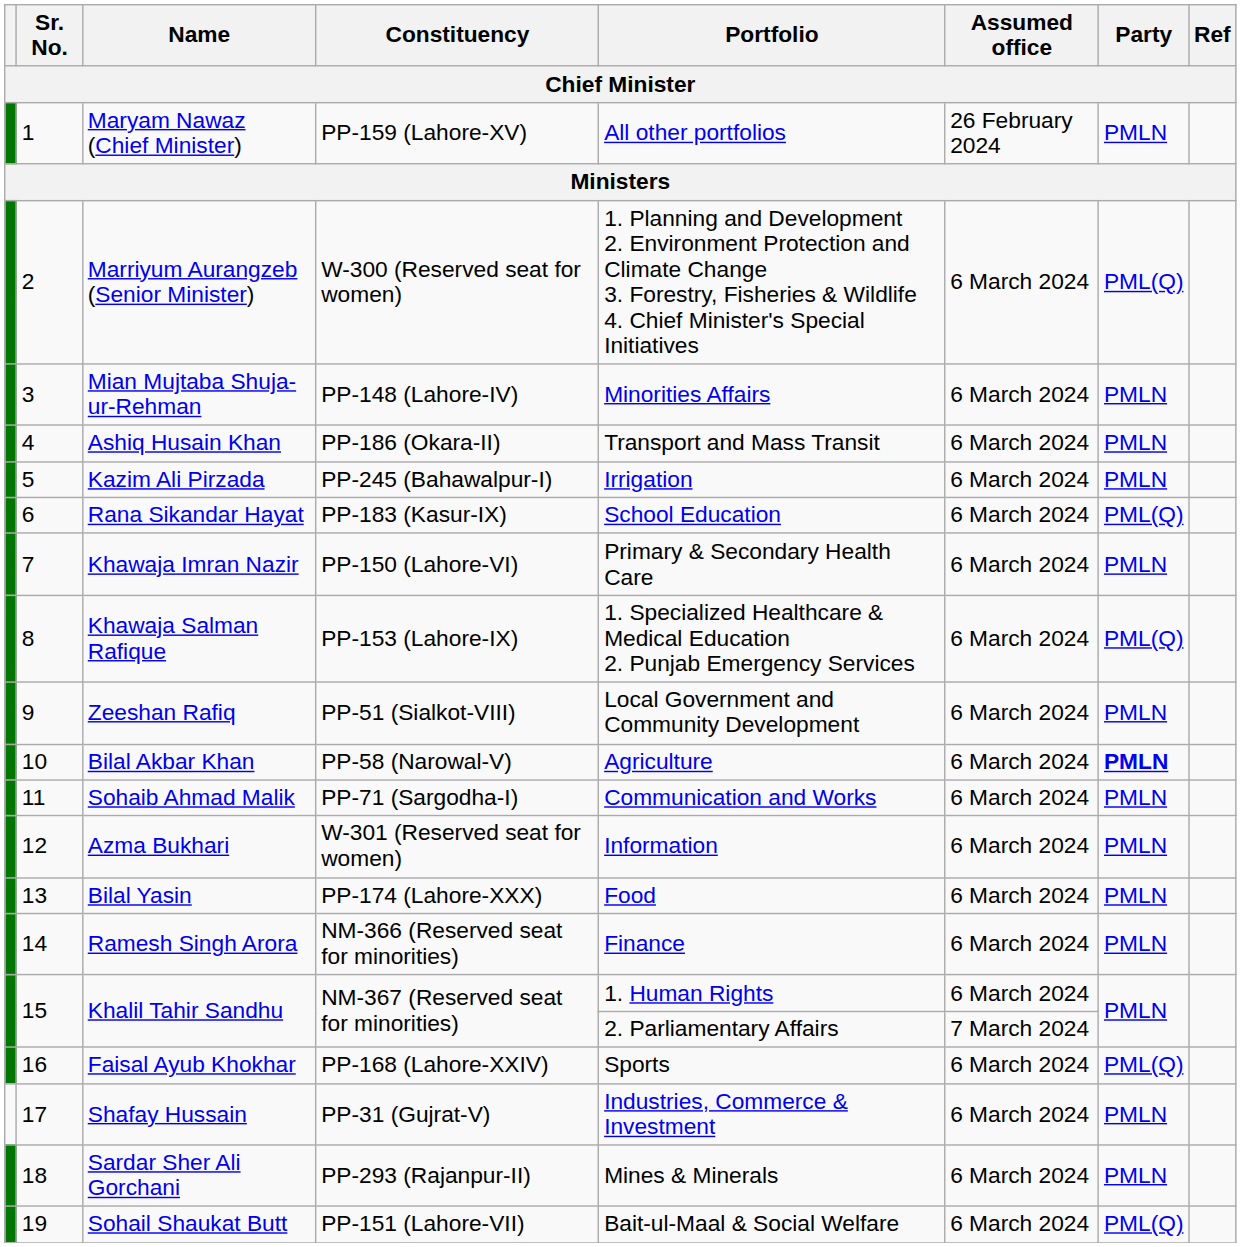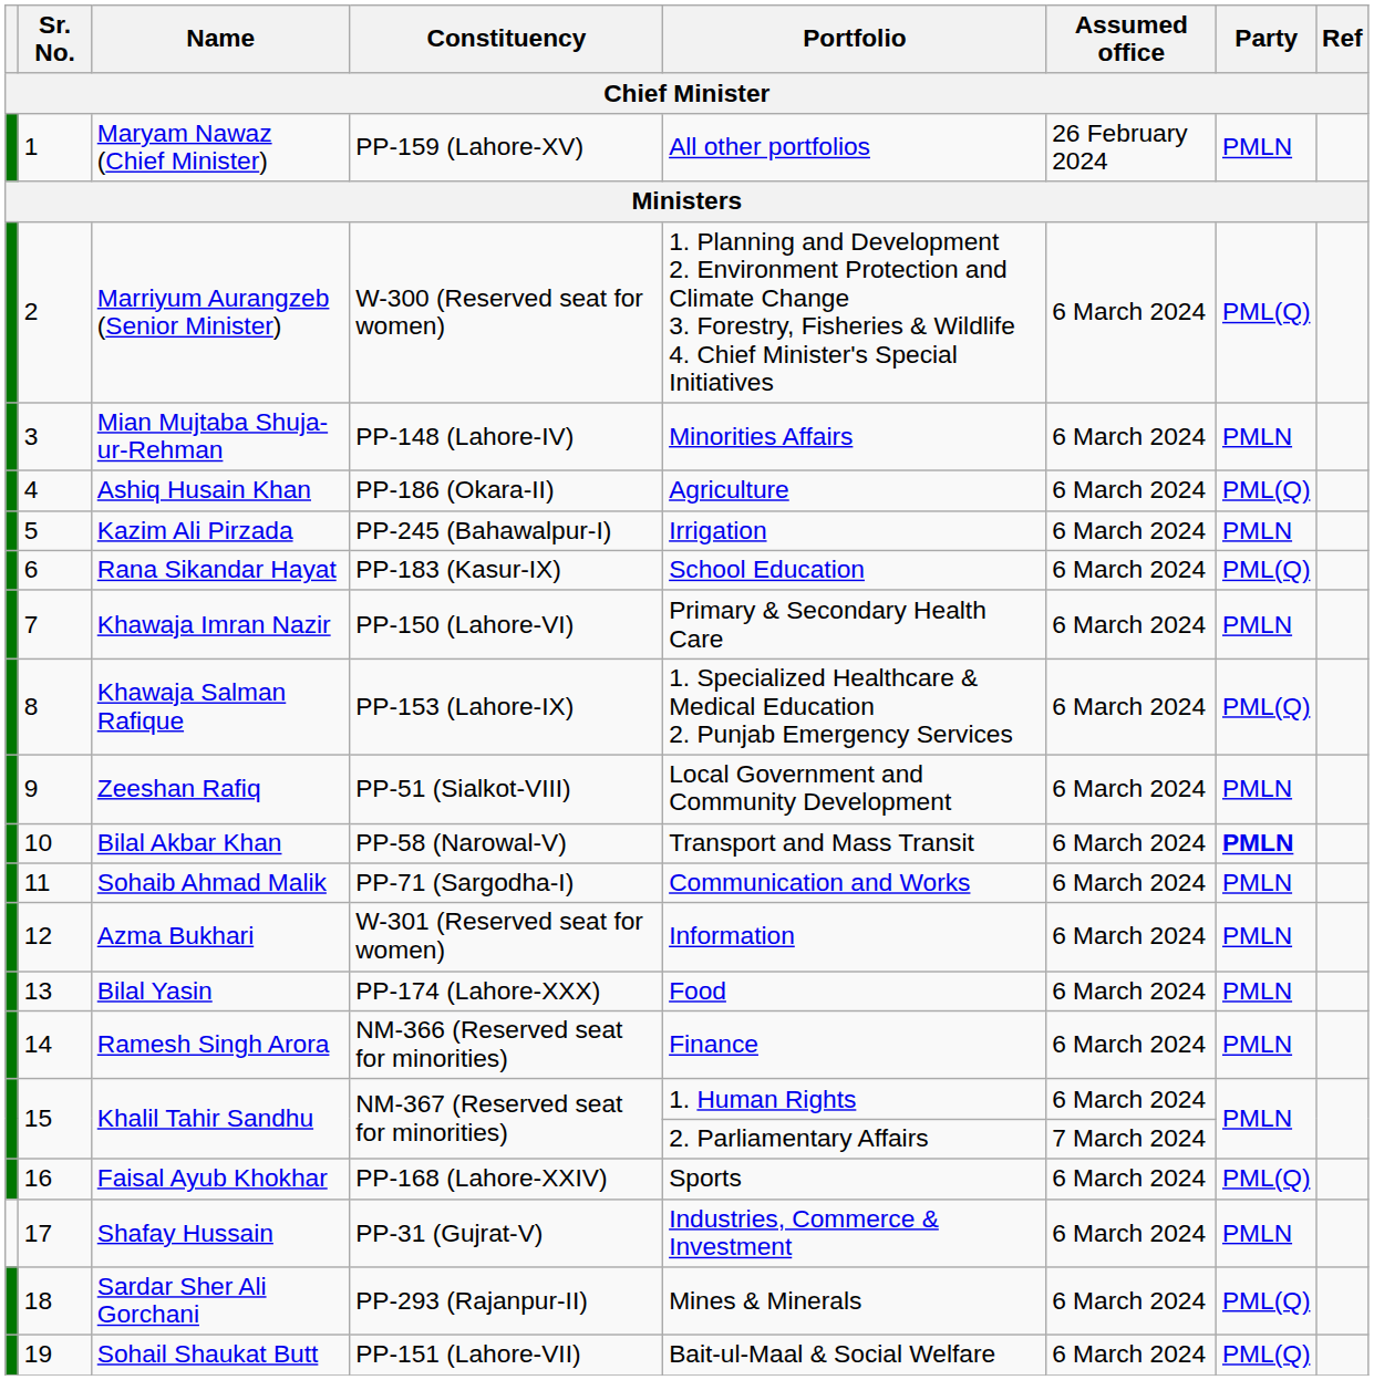Ashiq Husain Khan | Portfolio: Transport and Mass Transit -> Agriculture
Ashiq Husain Khan | Party: PMLN -> PML(Q)
Bilal Akbar Khan | Portfolio: Agriculture -> Transport and Mass Transit
Sardar Sher Ali Gorchani | Party: PMLN -> PML(Q)
